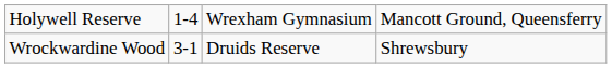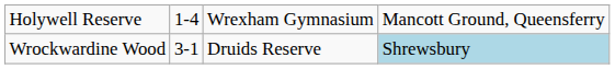Wrockwardine Wood | column 4: no background -> lightblue background
